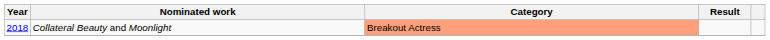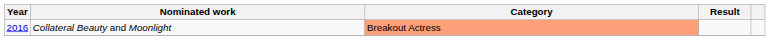Collateral Beauty and Moonlight | Year: 2018 -> 2016
